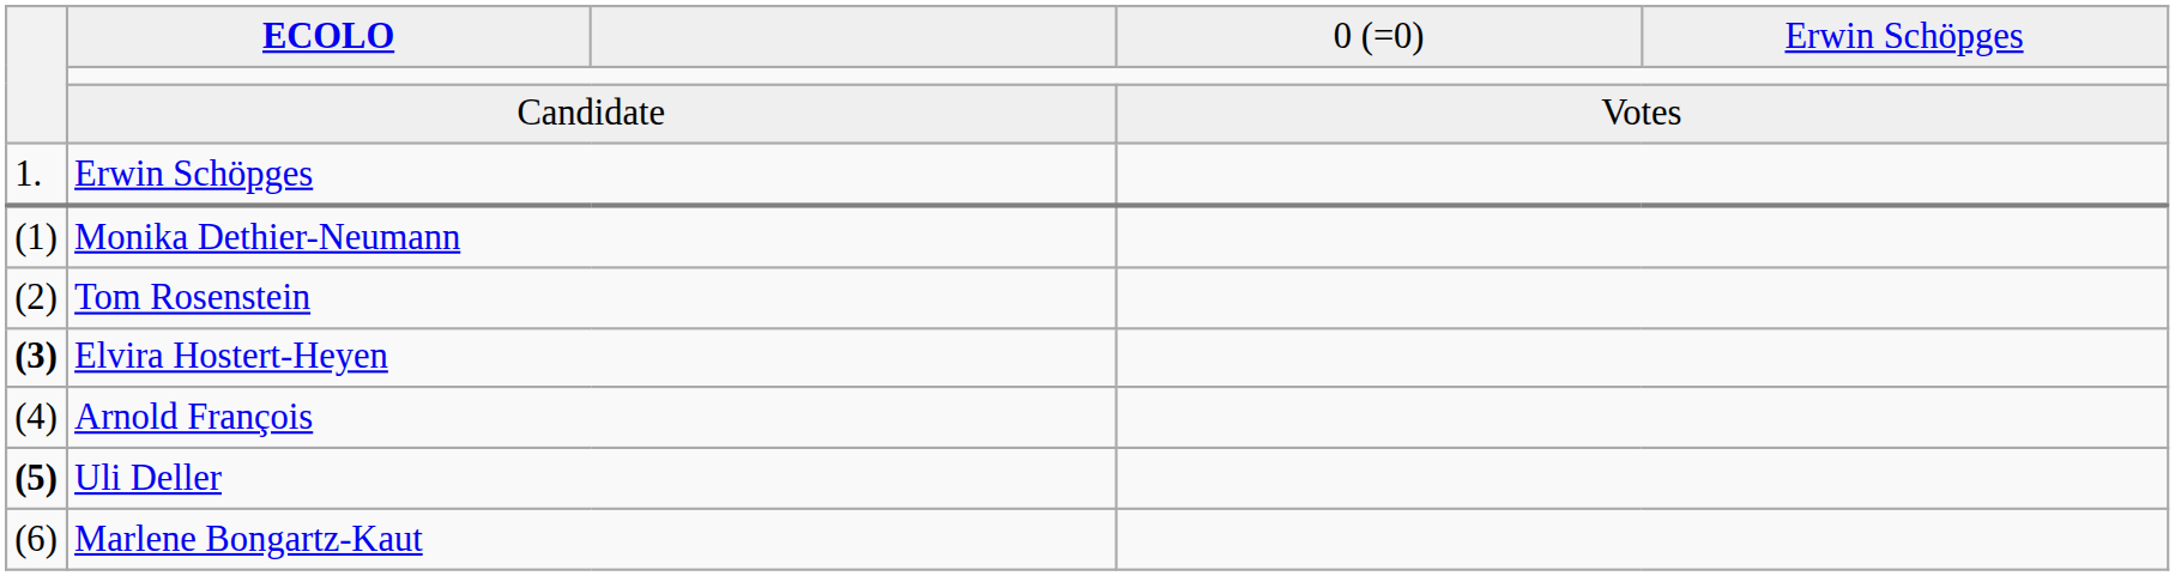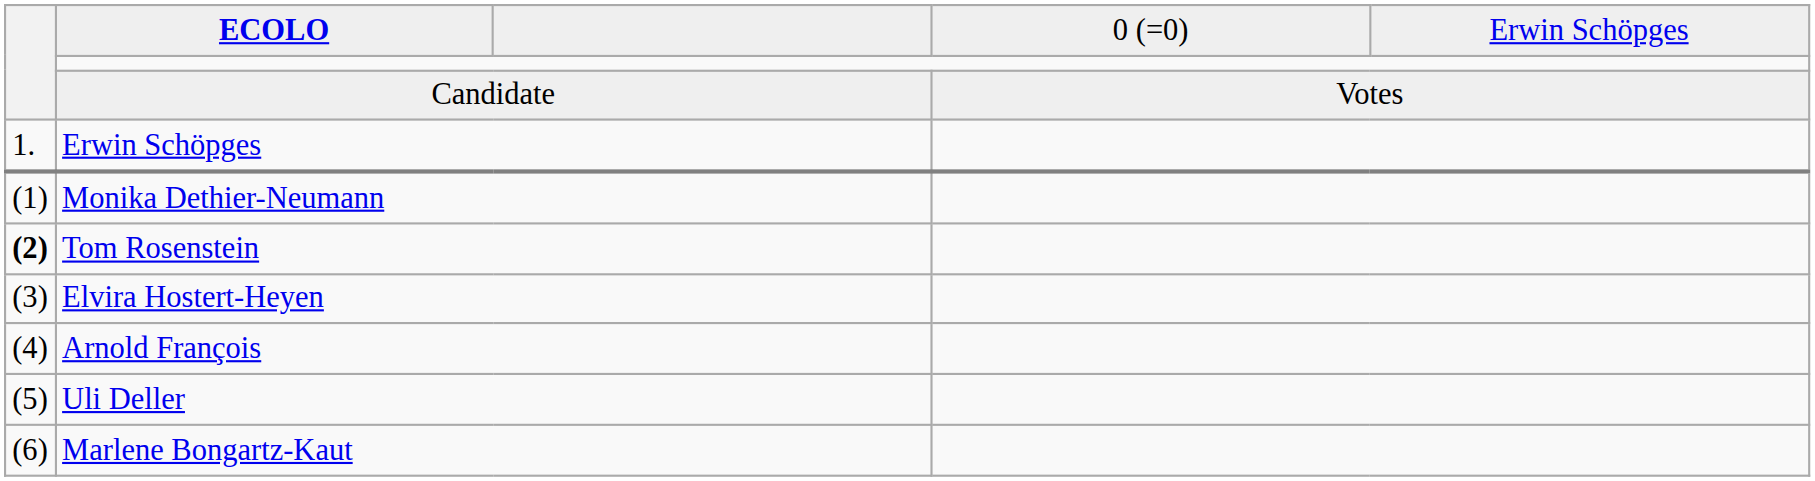Tom Rosenstein | column 1: normal -> bold
Elvira Hostert-Heyen | column 1: bold -> normal
Uli Deller | column 1: bold -> normal
